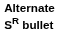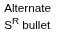row 1 | column 1: bold -> normal
